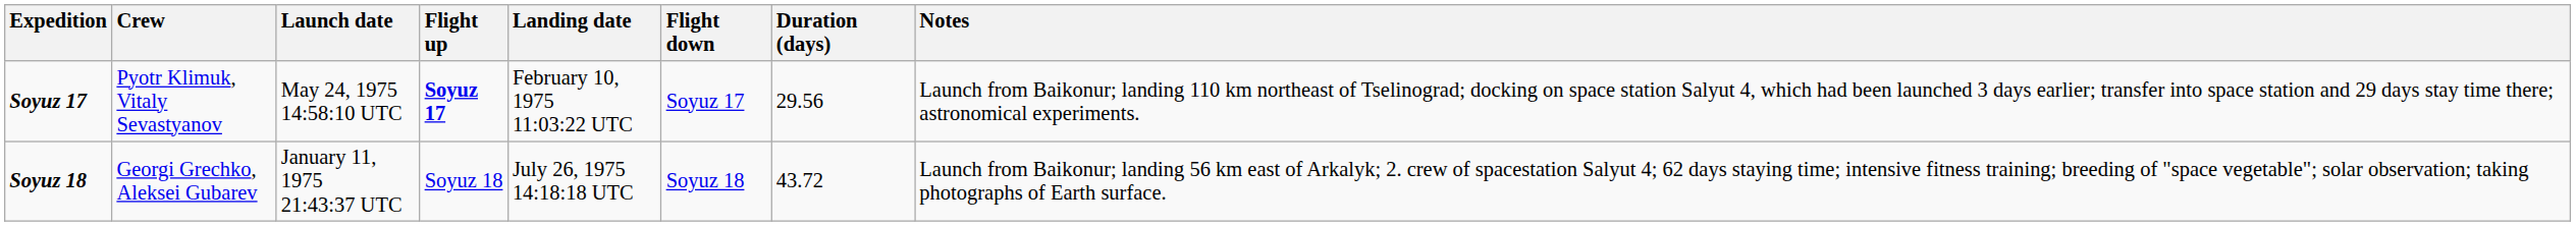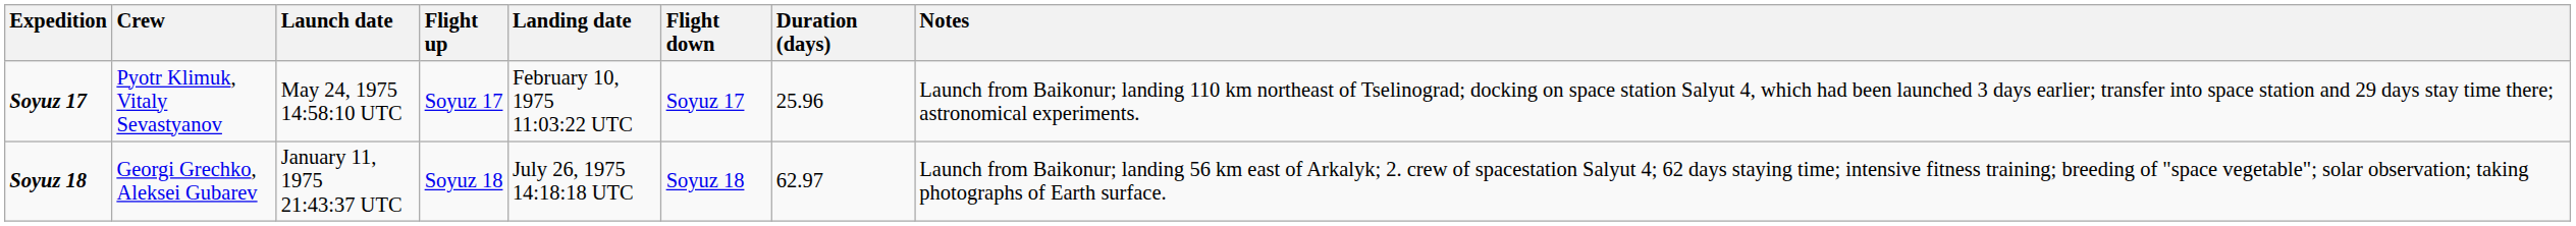row 2 | Flight up: bold -> normal
row 2 | Duration (days): 29.56 -> 25.96
row 3 | Duration (days): 43.72 -> 62.97
